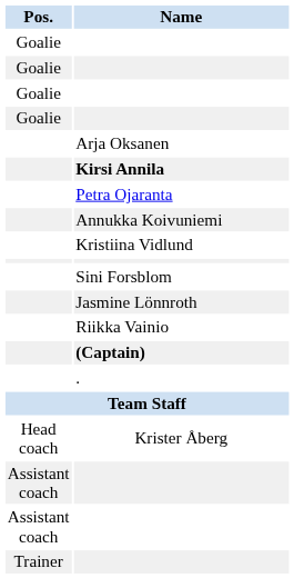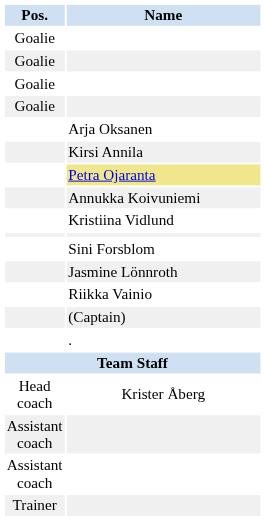Kirsi Annila | Name: bold -> normal
Petra Ojaranta | Name: no background -> khaki background
(Captain) | Name: bold -> normal
